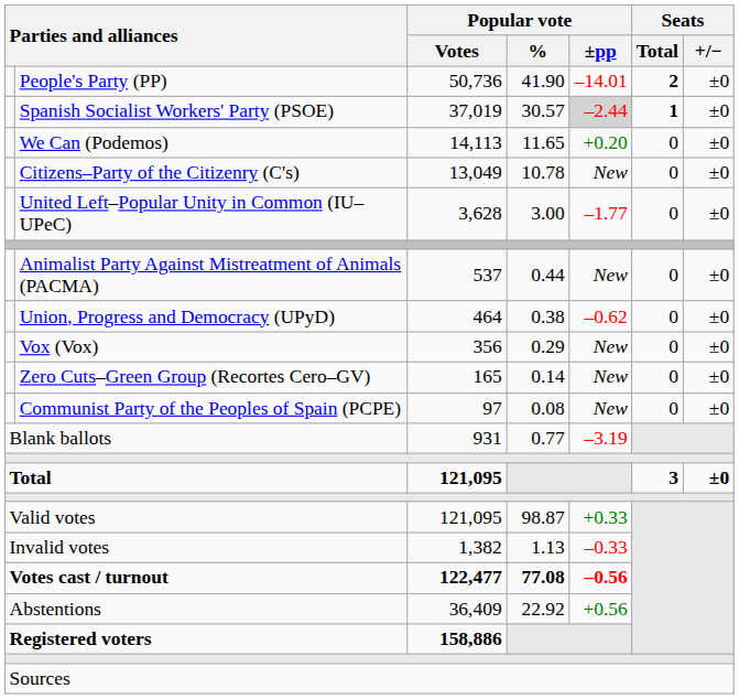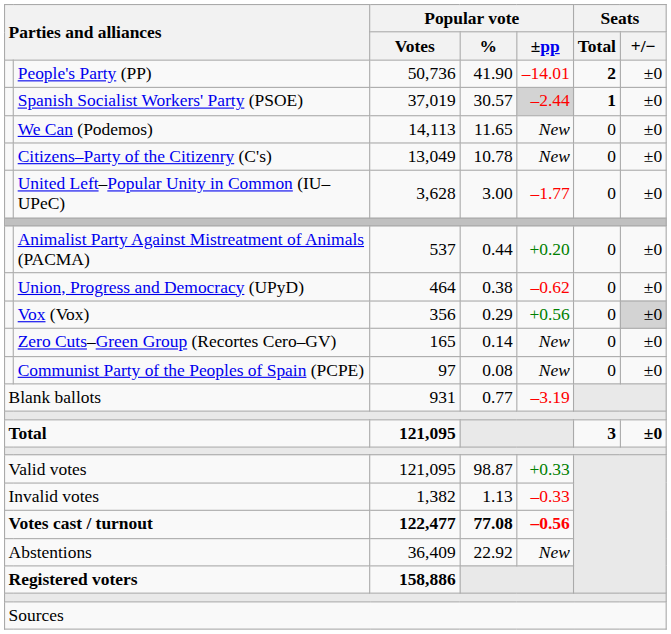We Can (Podemos) | Popular vote / ±pp: +0.20 -> New
Animalist Party Against Mistreatment of Animals (PACMA) | Popular vote / ±pp: New -> +0.20
Vox (Vox) | Popular vote / ±pp: New -> +0.56
Vox (Vox) | Seats / +/−: no background -> lightgrey background
Abstentions | Popular vote / ±pp: +0.56 -> New
